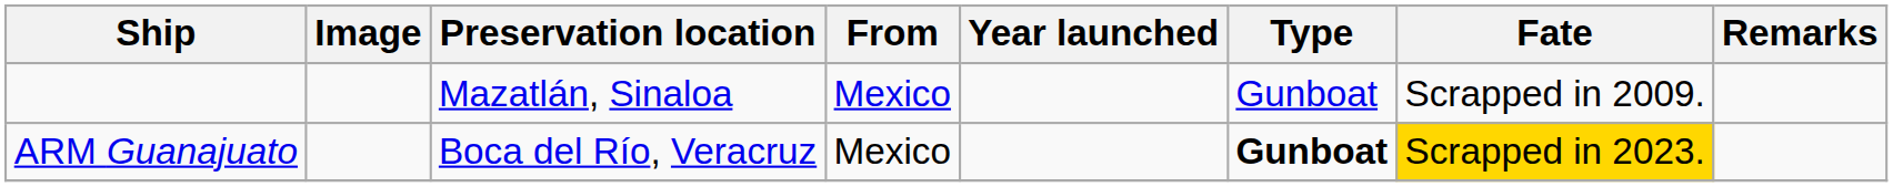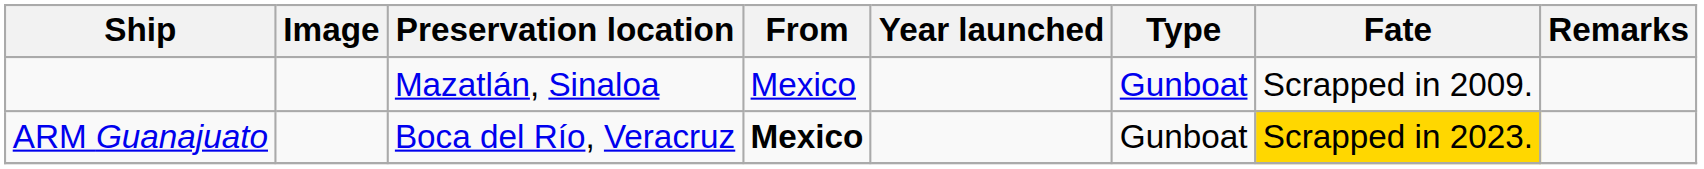ARM Guanajuato | From: normal -> bold
ARM Guanajuato | Type: bold -> normal
